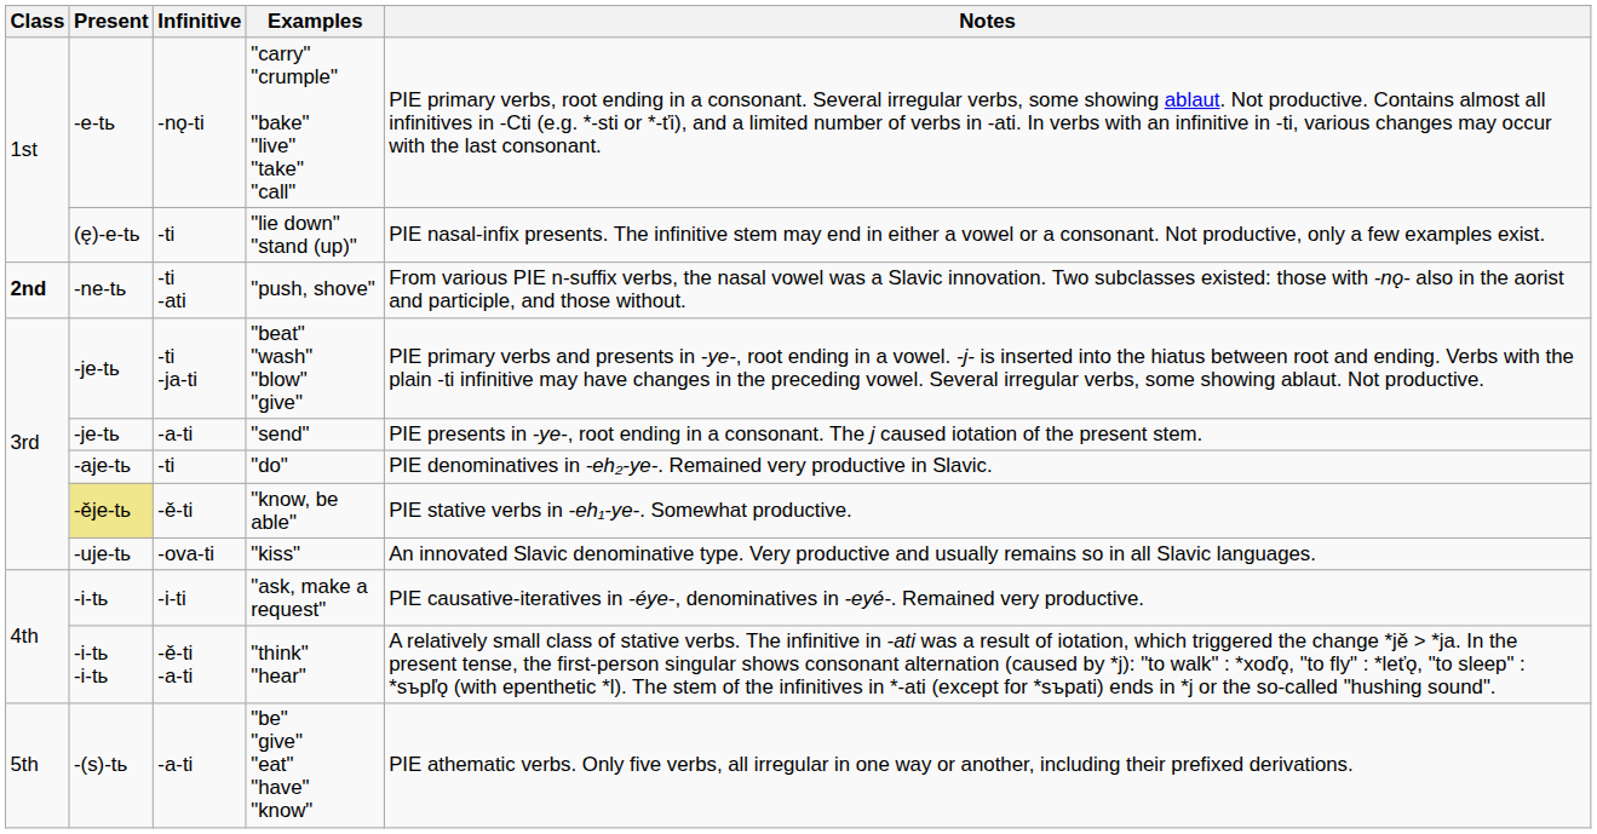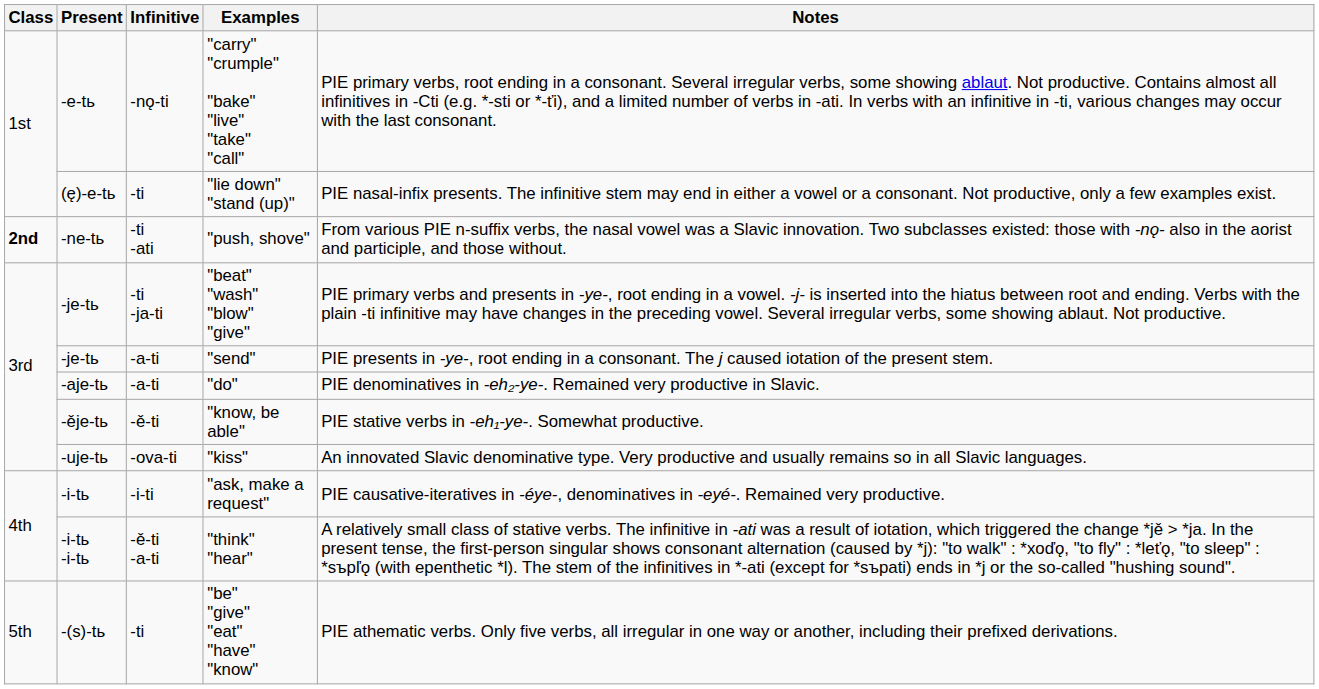"do" | Infinitive: -ti -> -a-ti
"know, be able" | Present: khaki background -> no background
"be" "give" "eat" "have" "know" | Infinitive: -a-ti -> -ti
